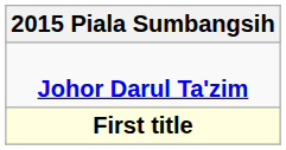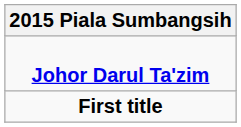row 3 | column 1: lightyellow background -> no background
